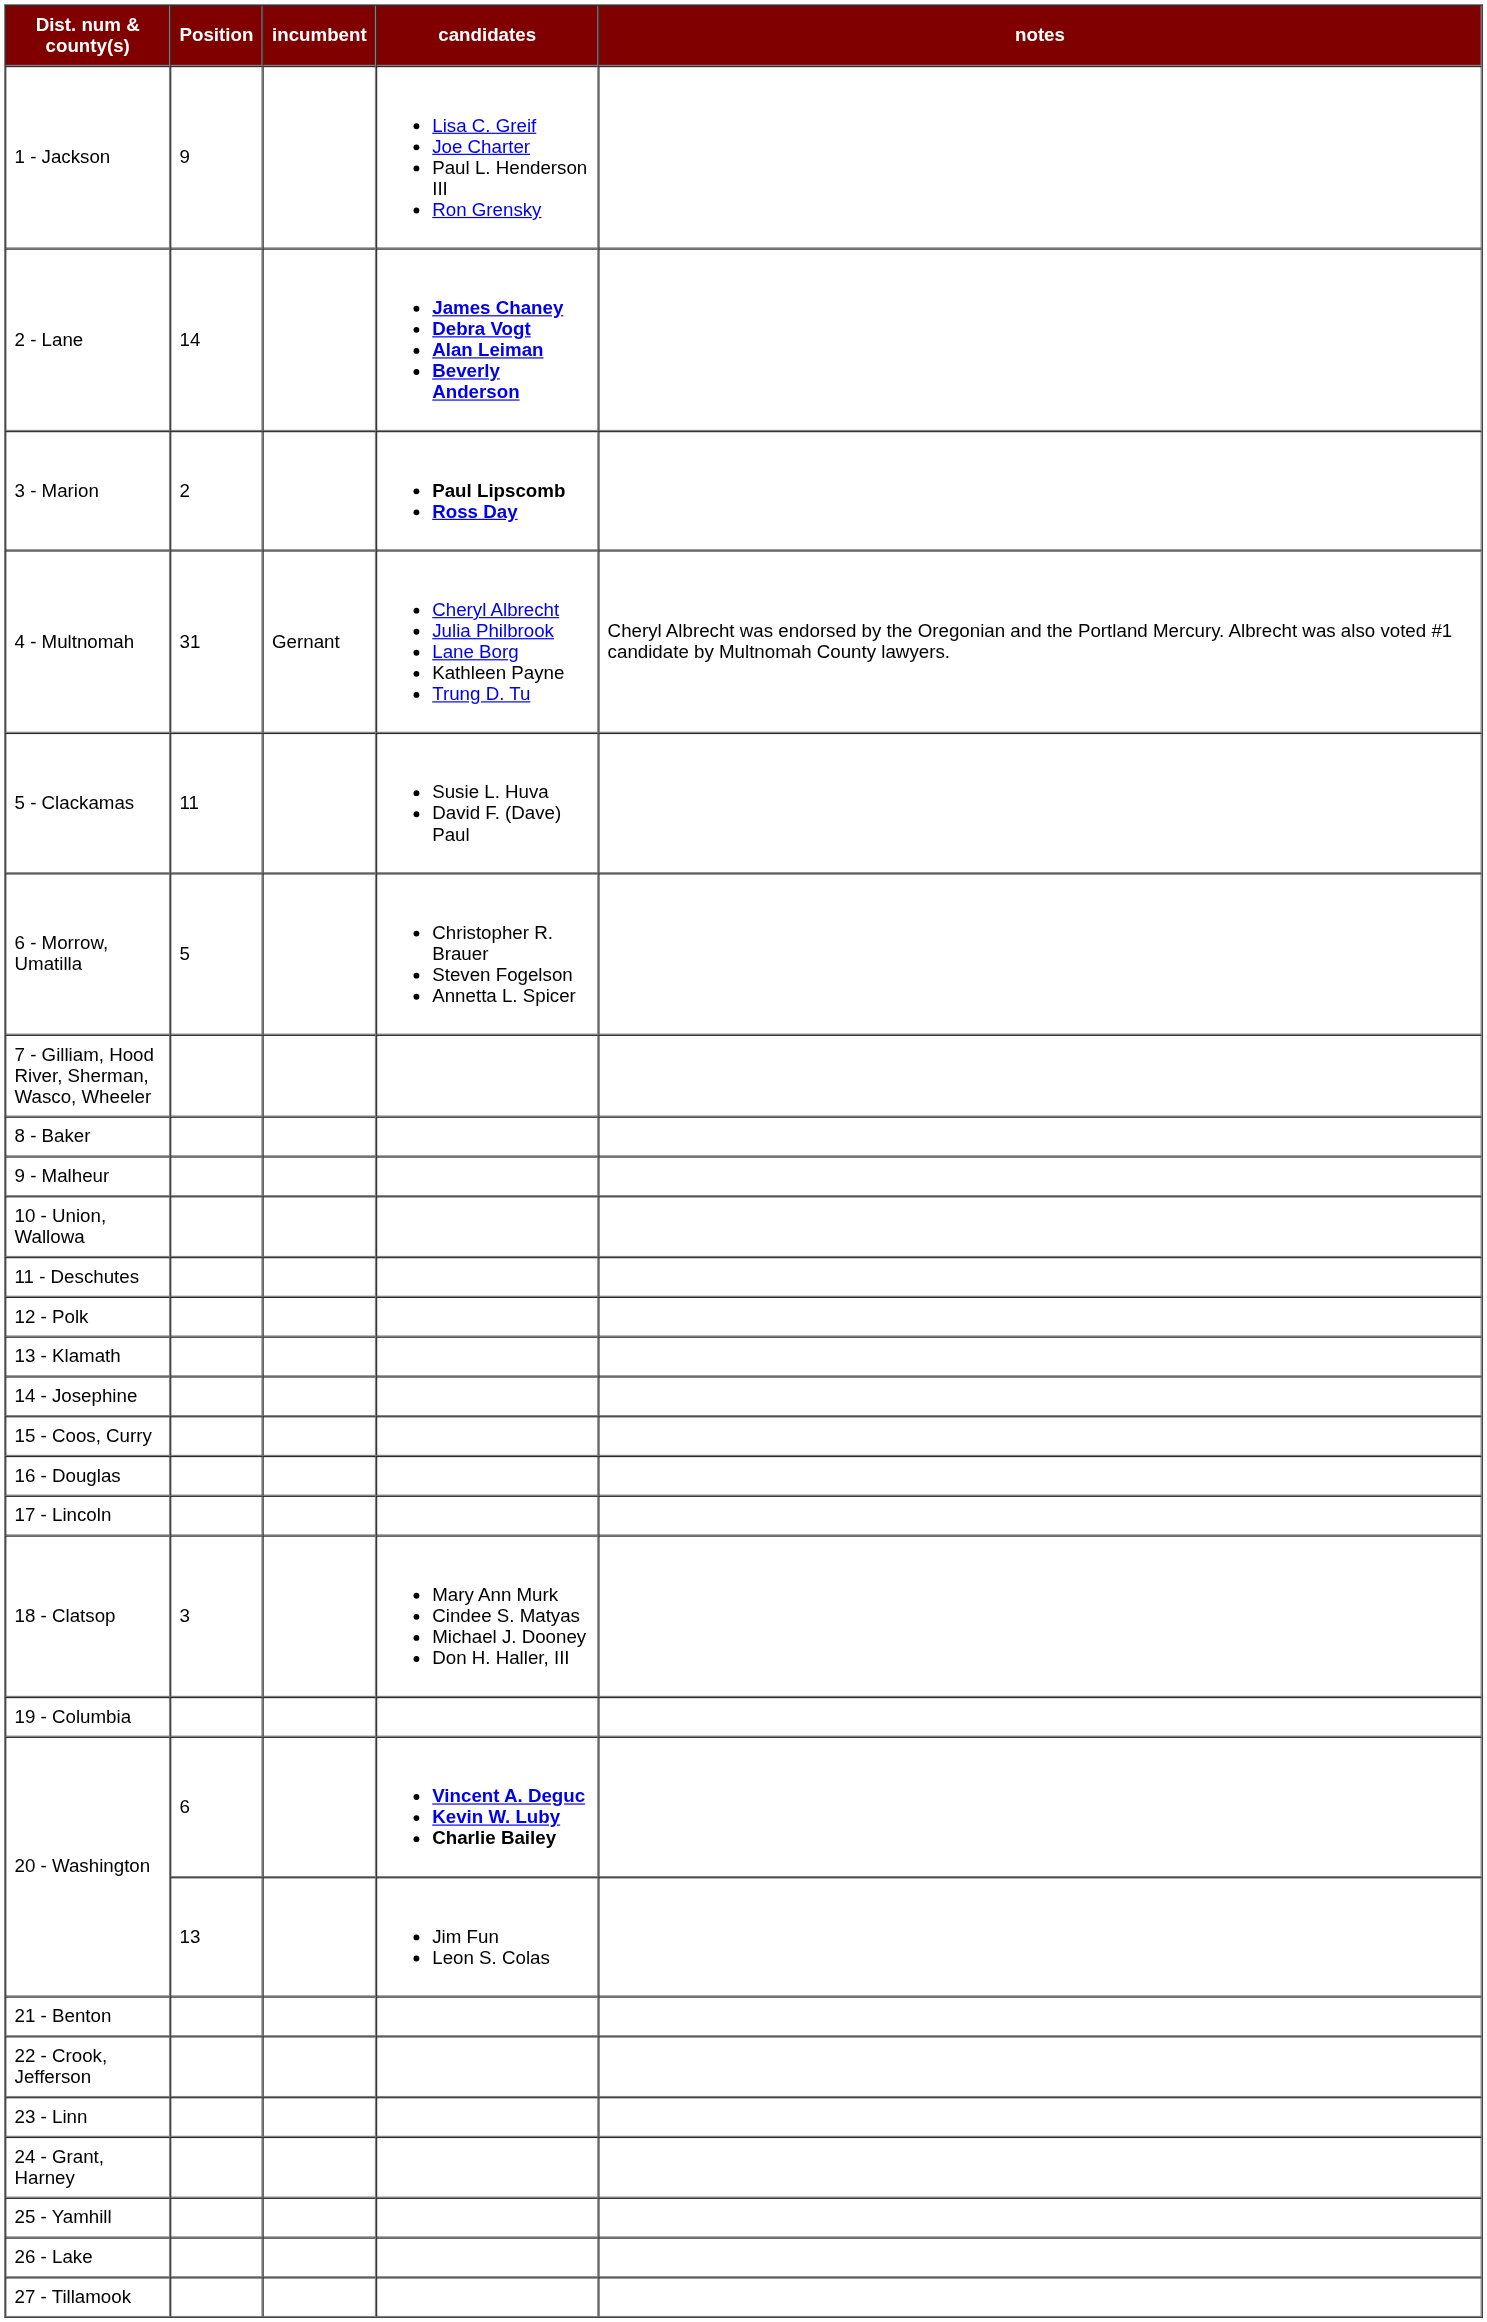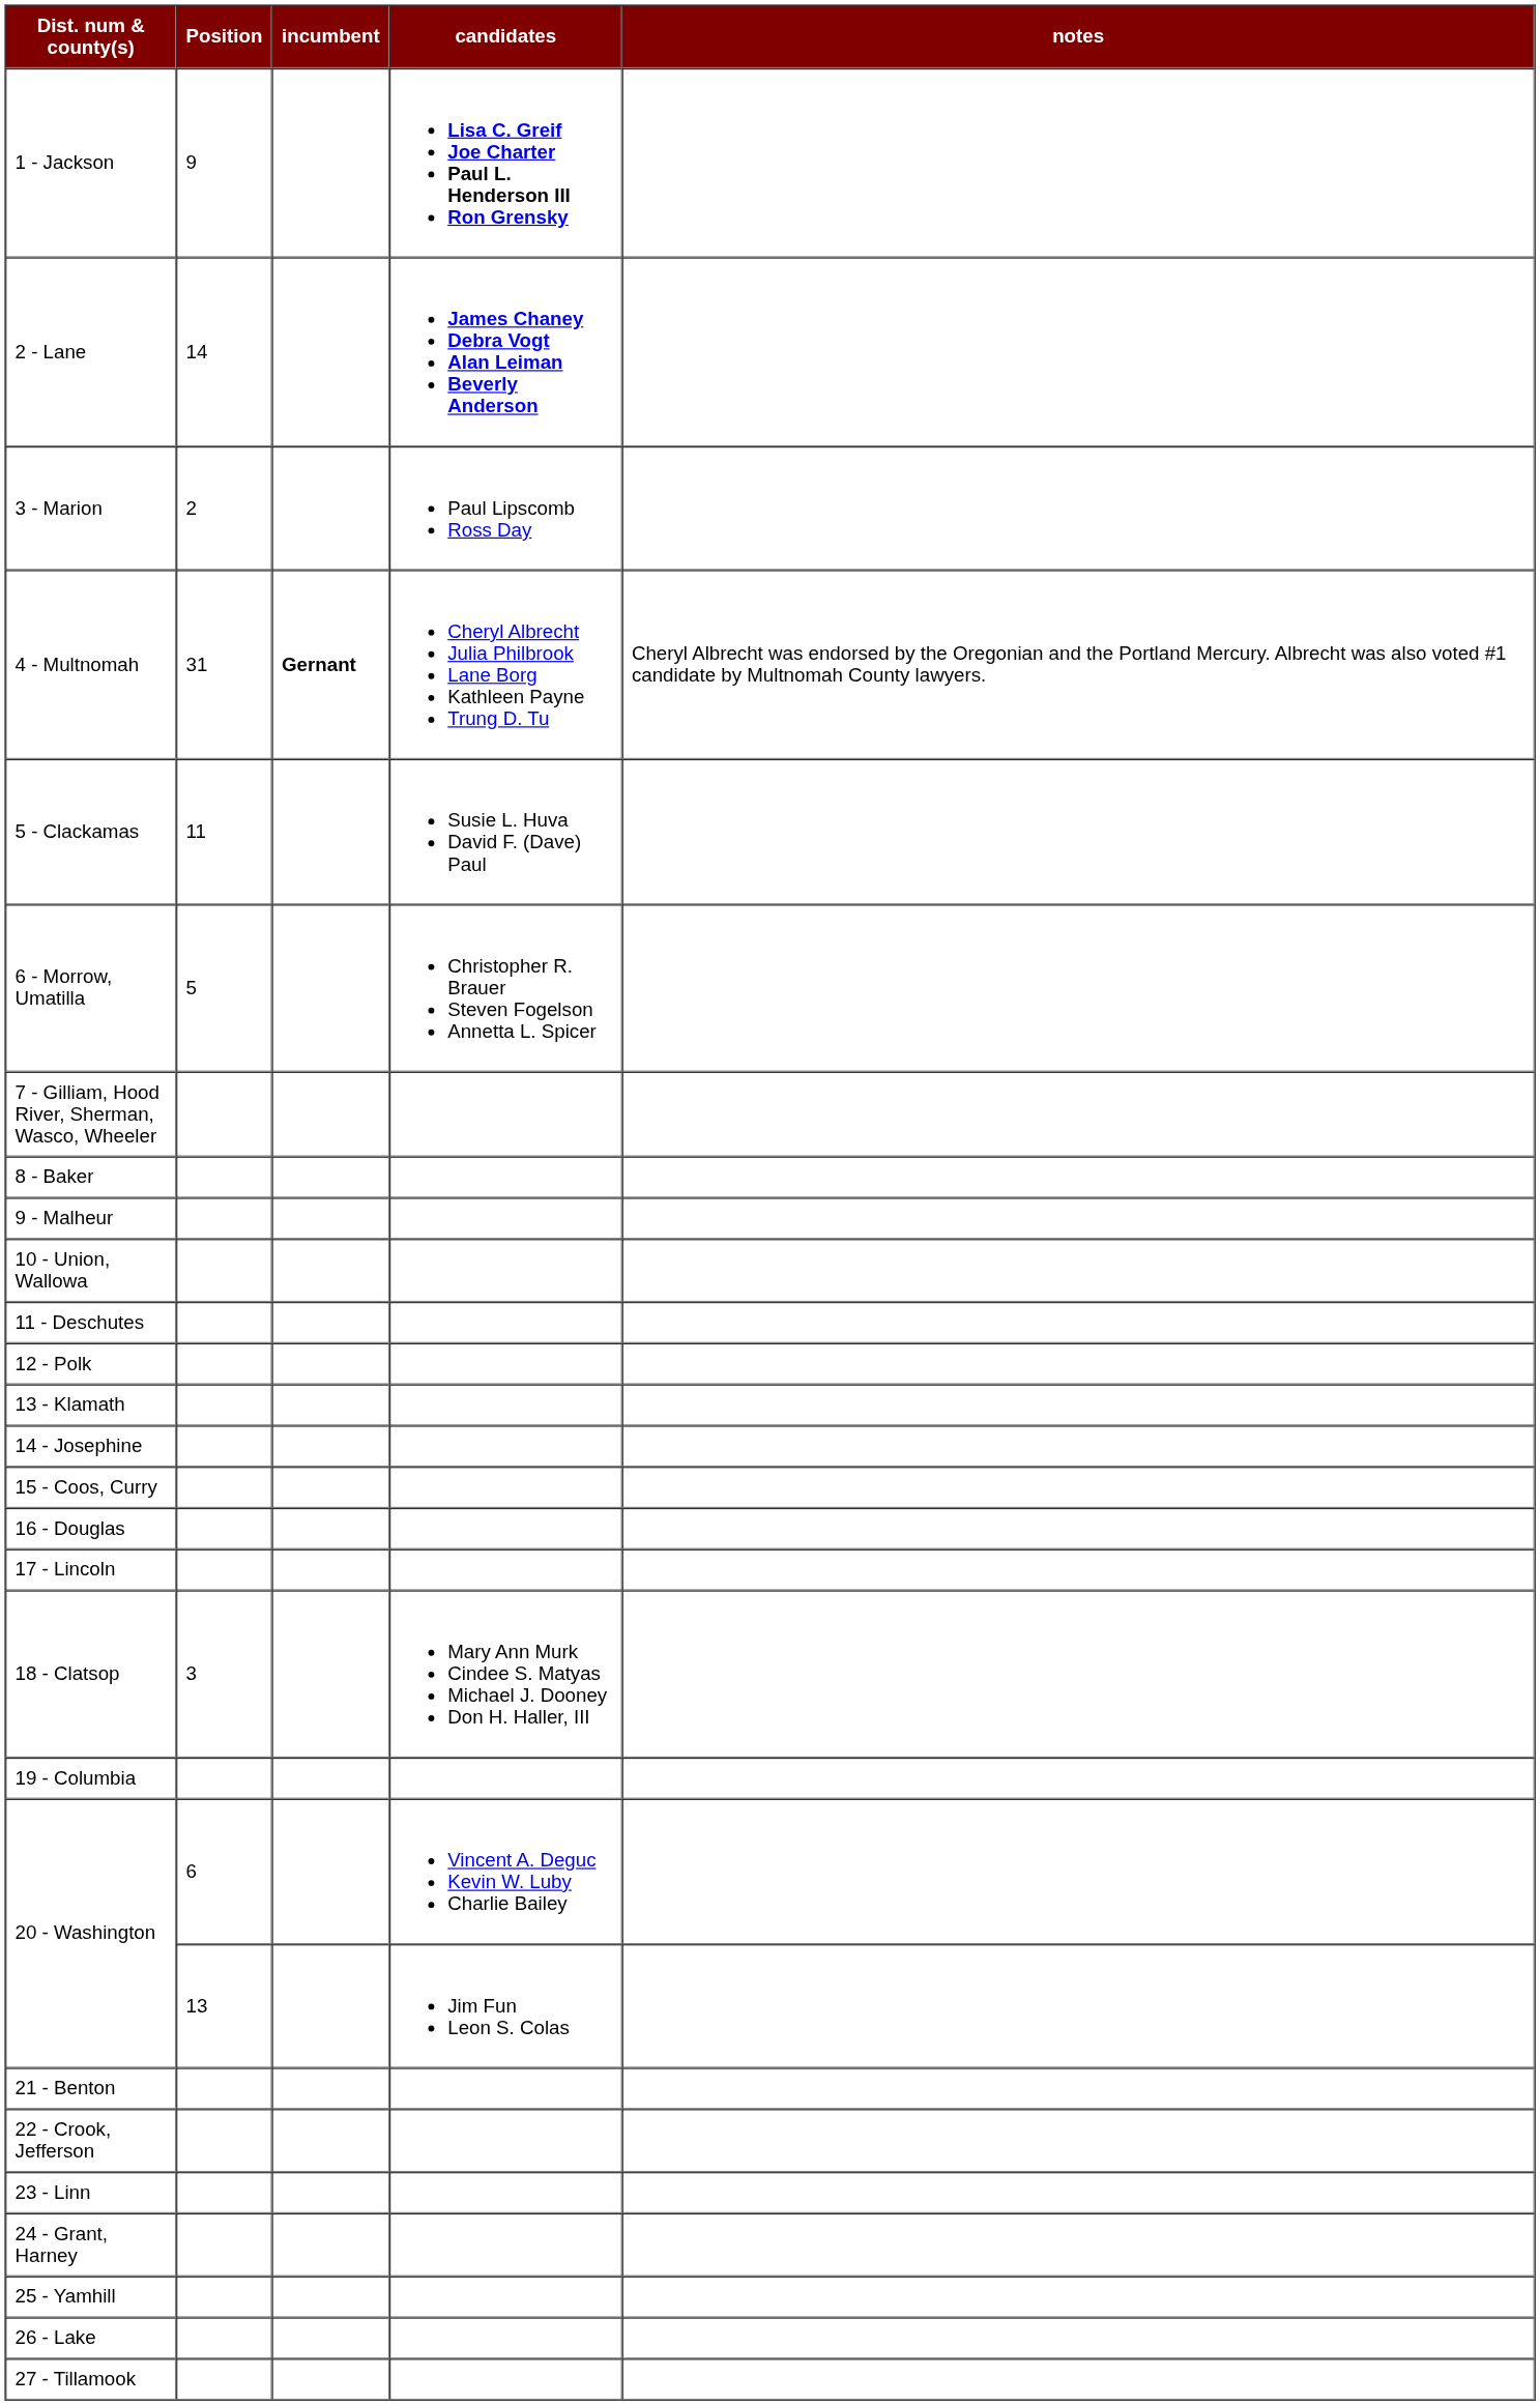1 - Jackson | candidates: normal -> bold
3 - Marion | candidates: bold -> normal
4 - Multnomah | incumbent: normal -> bold
20 - Washington / 6 | candidates: bold -> normal
